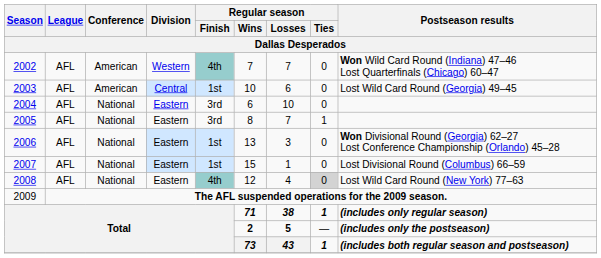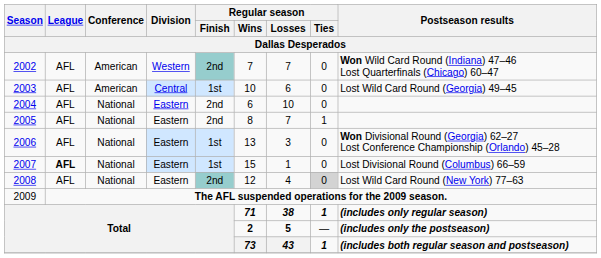2002 | Regular season / Finish / Dallas Desperados: 4th -> 2nd
2004 | Regular season / Finish / Dallas Desperados: 3rd -> 2nd
2005 | Regular season / Finish / Dallas Desperados: 3rd -> 2nd
2007 | League / Dallas Desperados: normal -> bold
2008 | Regular season / Finish / Dallas Desperados: 4th -> 2nd
